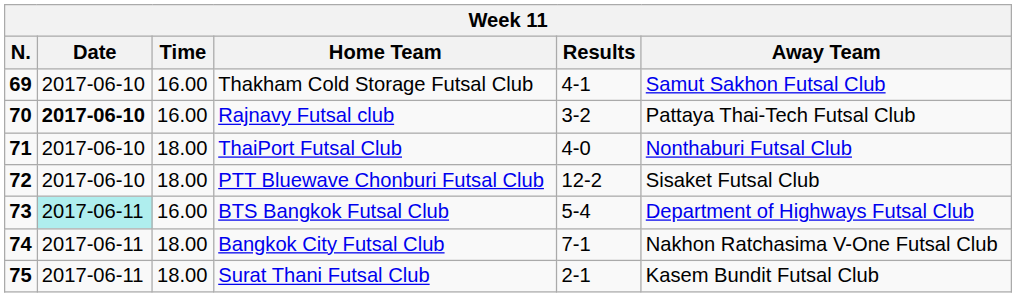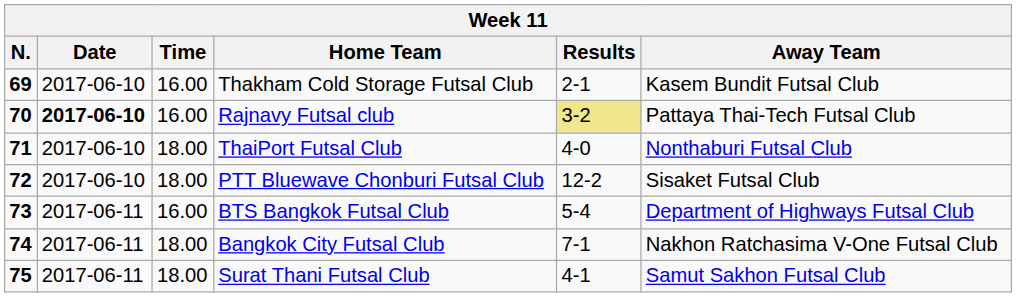Thakham Cold Storage Futsal Club | Results: 4-1 -> 2-1
Thakham Cold Storage Futsal Club | Away Team: Samut Sakhon Futsal Club -> Kasem Bundit Futsal Club
Rajnavy Futsal club | Results: no background -> khaki background
BTS Bangkok Futsal Club | Date: paleturquoise background -> no background
Surat Thani Futsal Club | Results: 2-1 -> 4-1
Surat Thani Futsal Club | Away Team: Kasem Bundit Futsal Club -> Samut Sakhon Futsal Club
